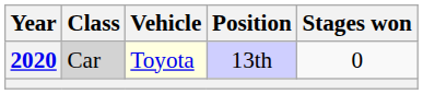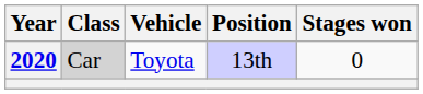2020 | Vehicle: lightyellow background -> no background
